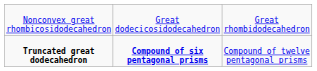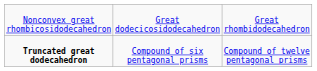Truncated great dodecahedron | column 2: bold -> normal
